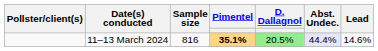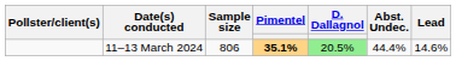11–13 March 2024 | Sample size: 816 -> 806
11–13 March 2024 | Abst. Undec.: lavender background -> no background
